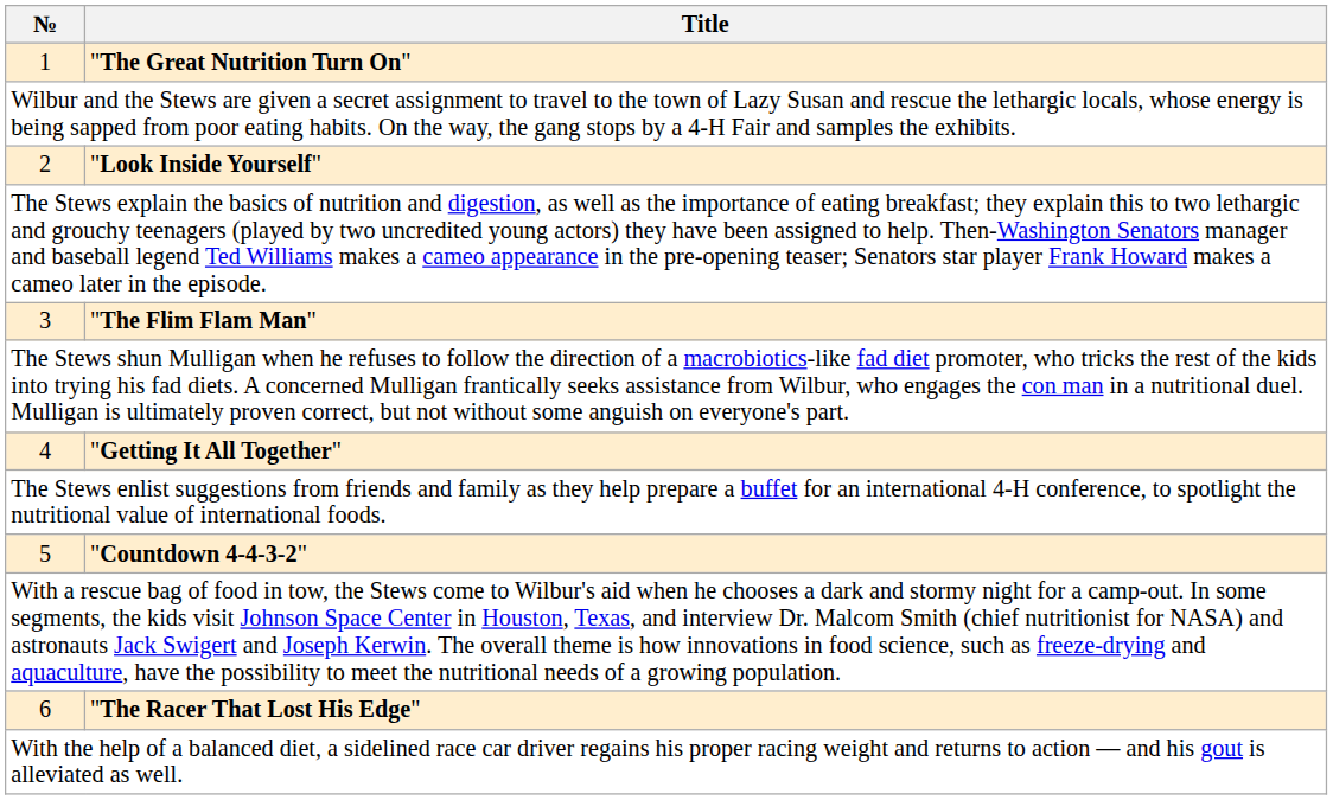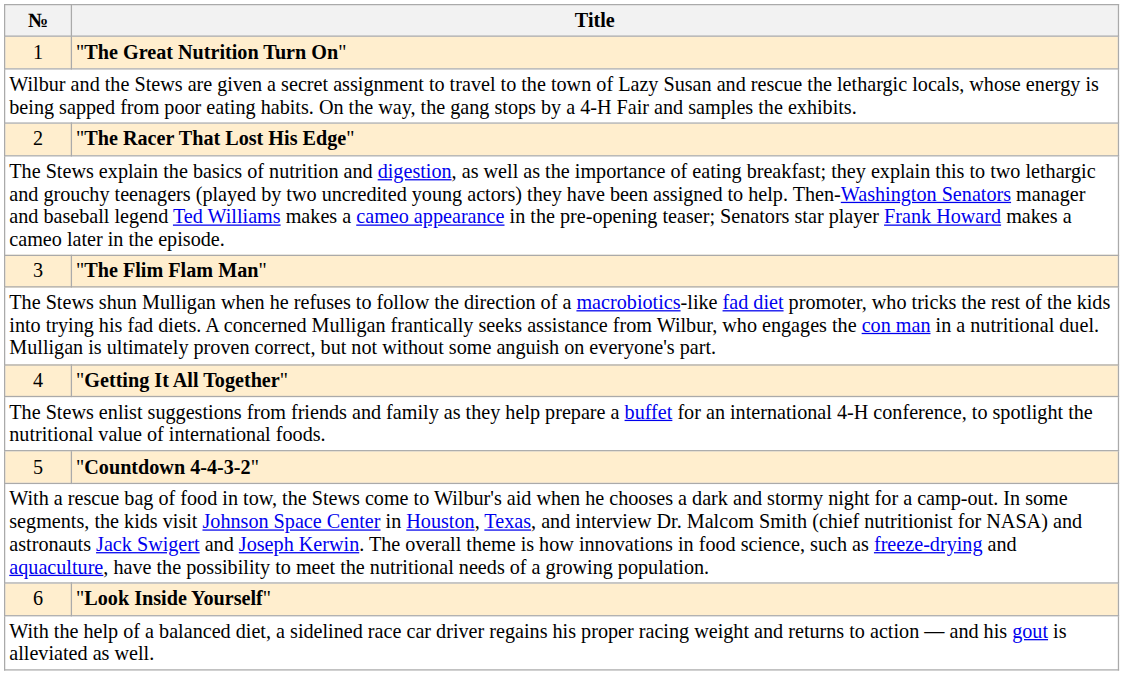2 | Title: "Look Inside Yourself" -> "The Racer That Lost His Edge"
6 | Title: "The Racer That Lost His Edge" -> "Look Inside Yourself"
